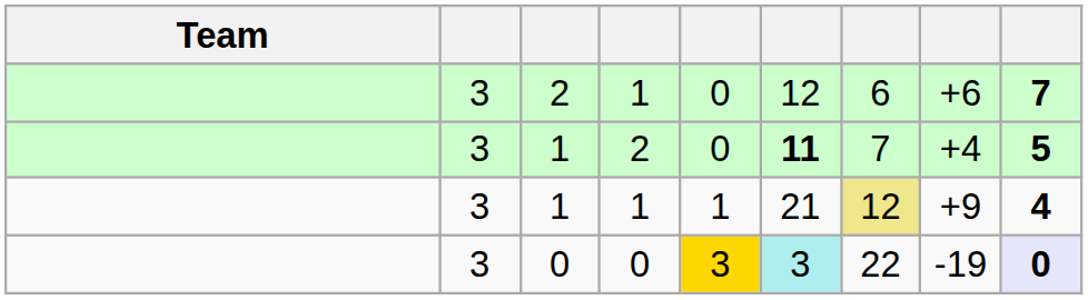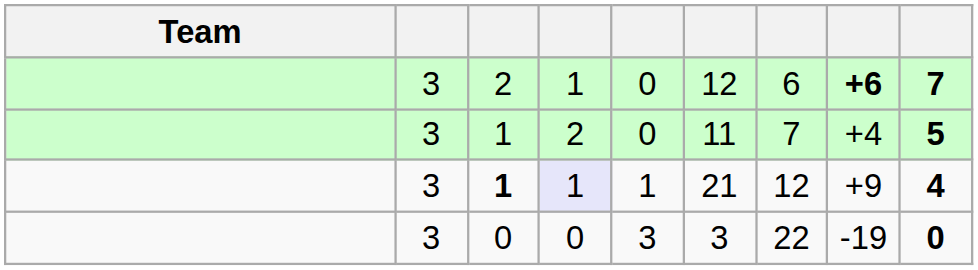row 2 | column 8: normal -> bold
row 3 | column 6: bold -> normal
row 4 | column 3: normal -> bold
row 4 | column 4: no background -> lavender background
row 4 | column 7: khaki background -> no background
row 5 | column 5: gold background -> no background
row 5 | column 6: paleturquoise background -> no background
row 5 | column 9: lavender background -> no background
